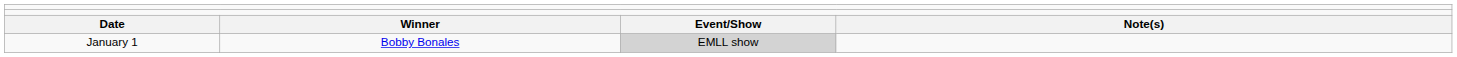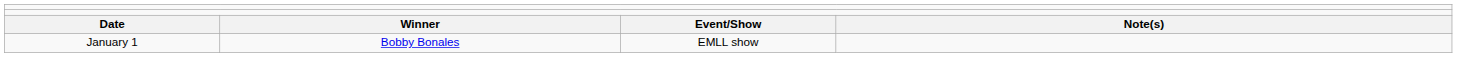January 1 | column 3: lightgrey background -> no background
